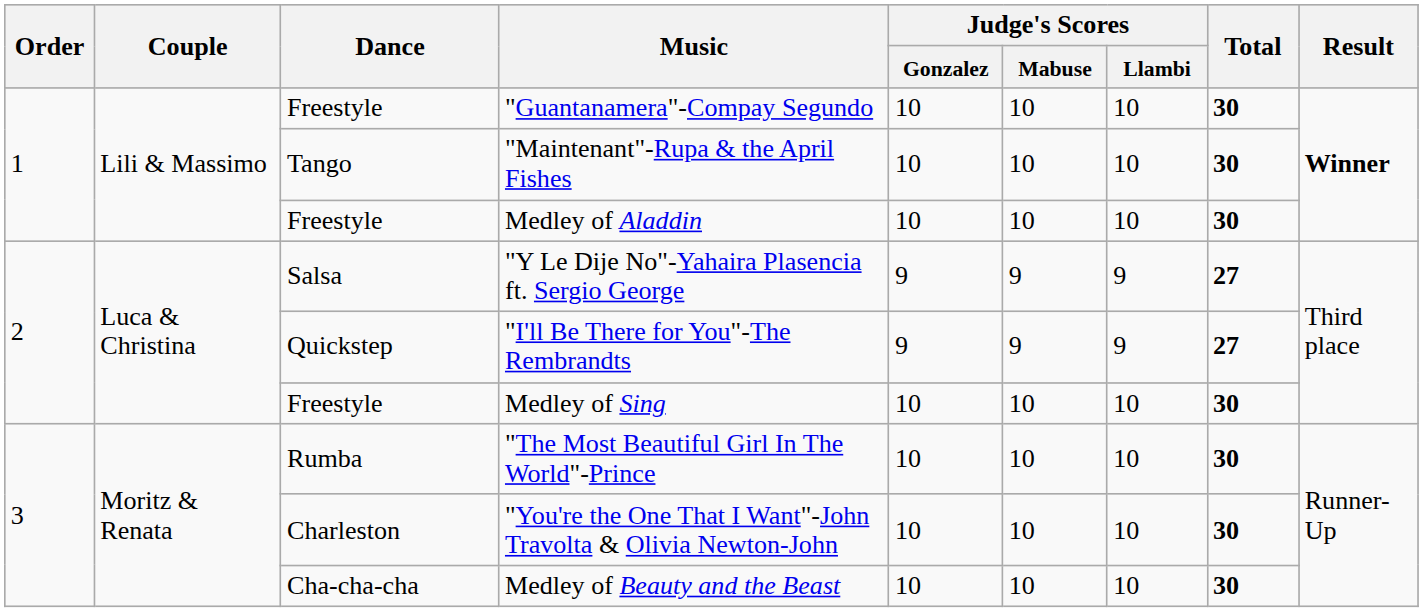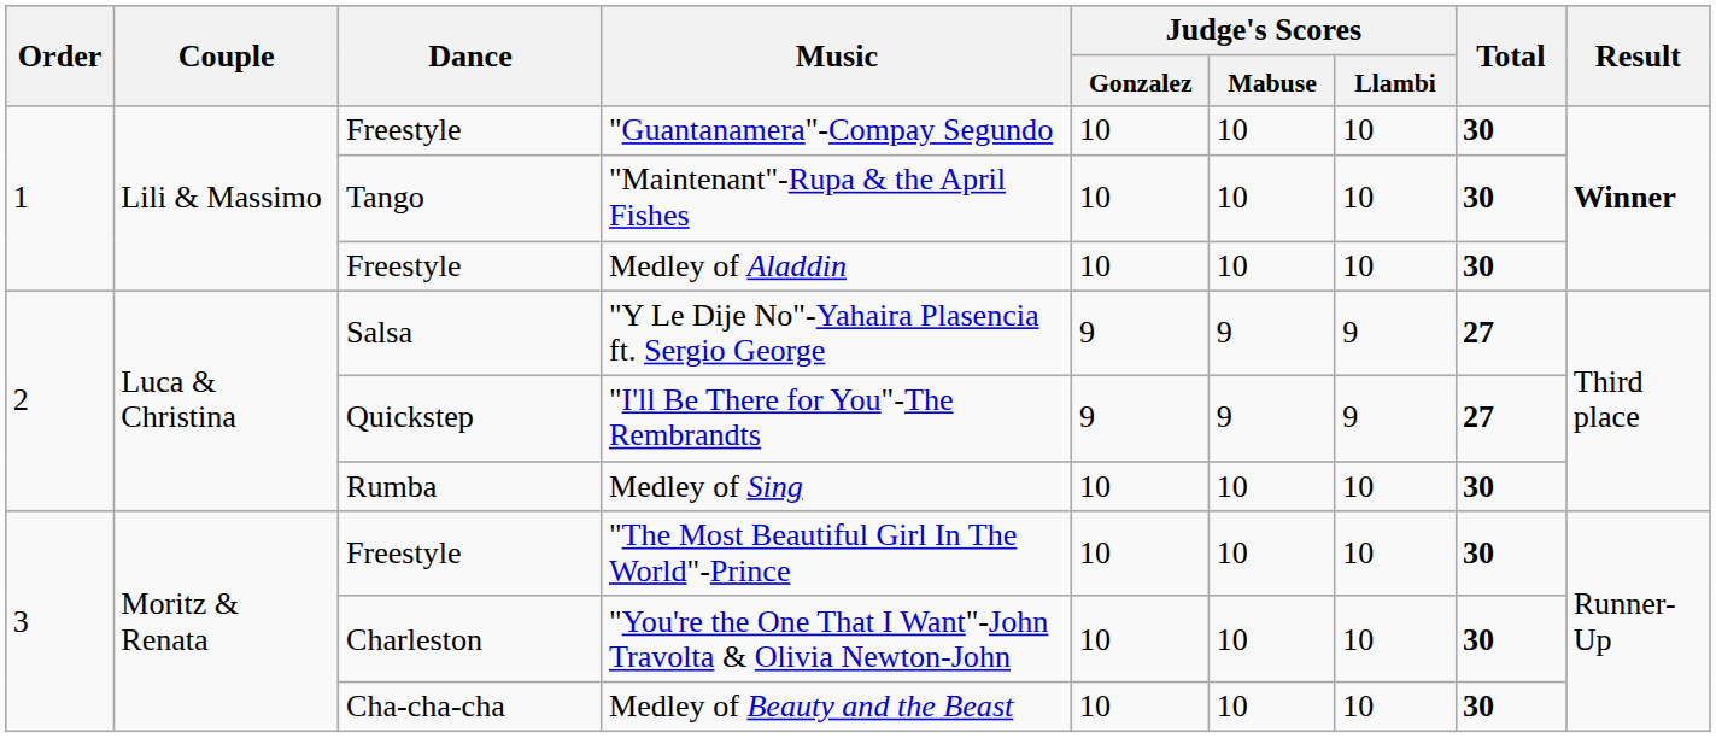Medley of Sing | Dance: Freestyle -> Rumba
"The Most Beautiful Girl In The World"-Prince | Dance: Rumba -> Freestyle
